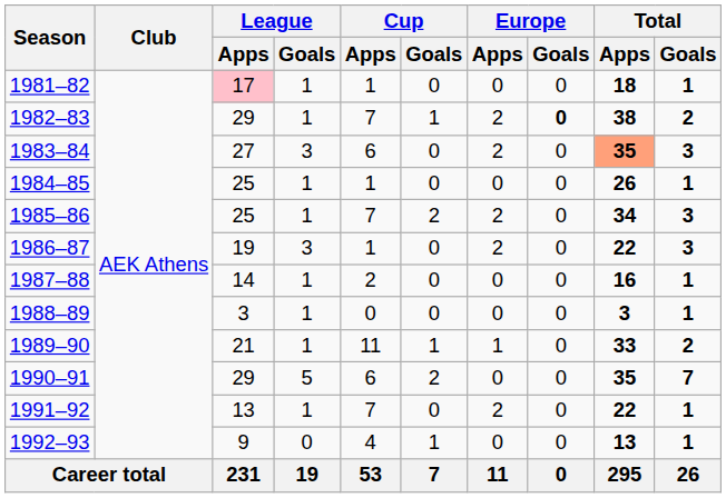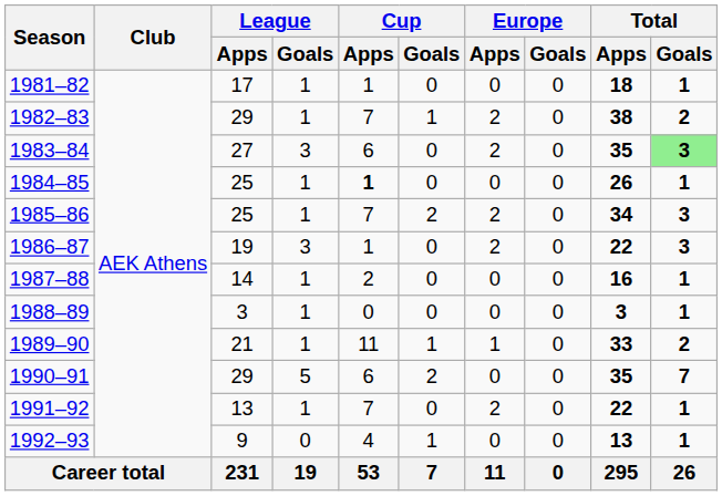1981–82 | League / Apps: pink background -> no background
1982–83 | Europe / Goals: bold -> normal
1983–84 | Total / Apps: lightsalmon background -> no background
1983–84 | Total / Goals: no background -> lightgreen background
1984–85 | Cup / Apps: normal -> bold
